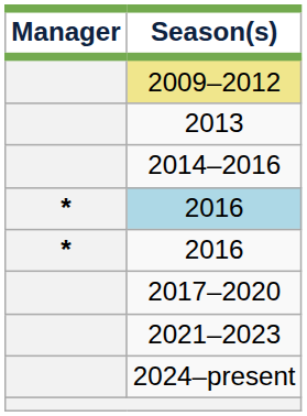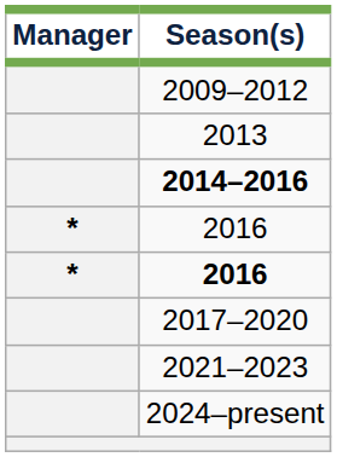row 2 | Season(s): khaki background -> no background
row 4 | Season(s): normal -> bold
row 5 | Season(s): lightblue background -> no background
row 6 | Season(s): normal -> bold
